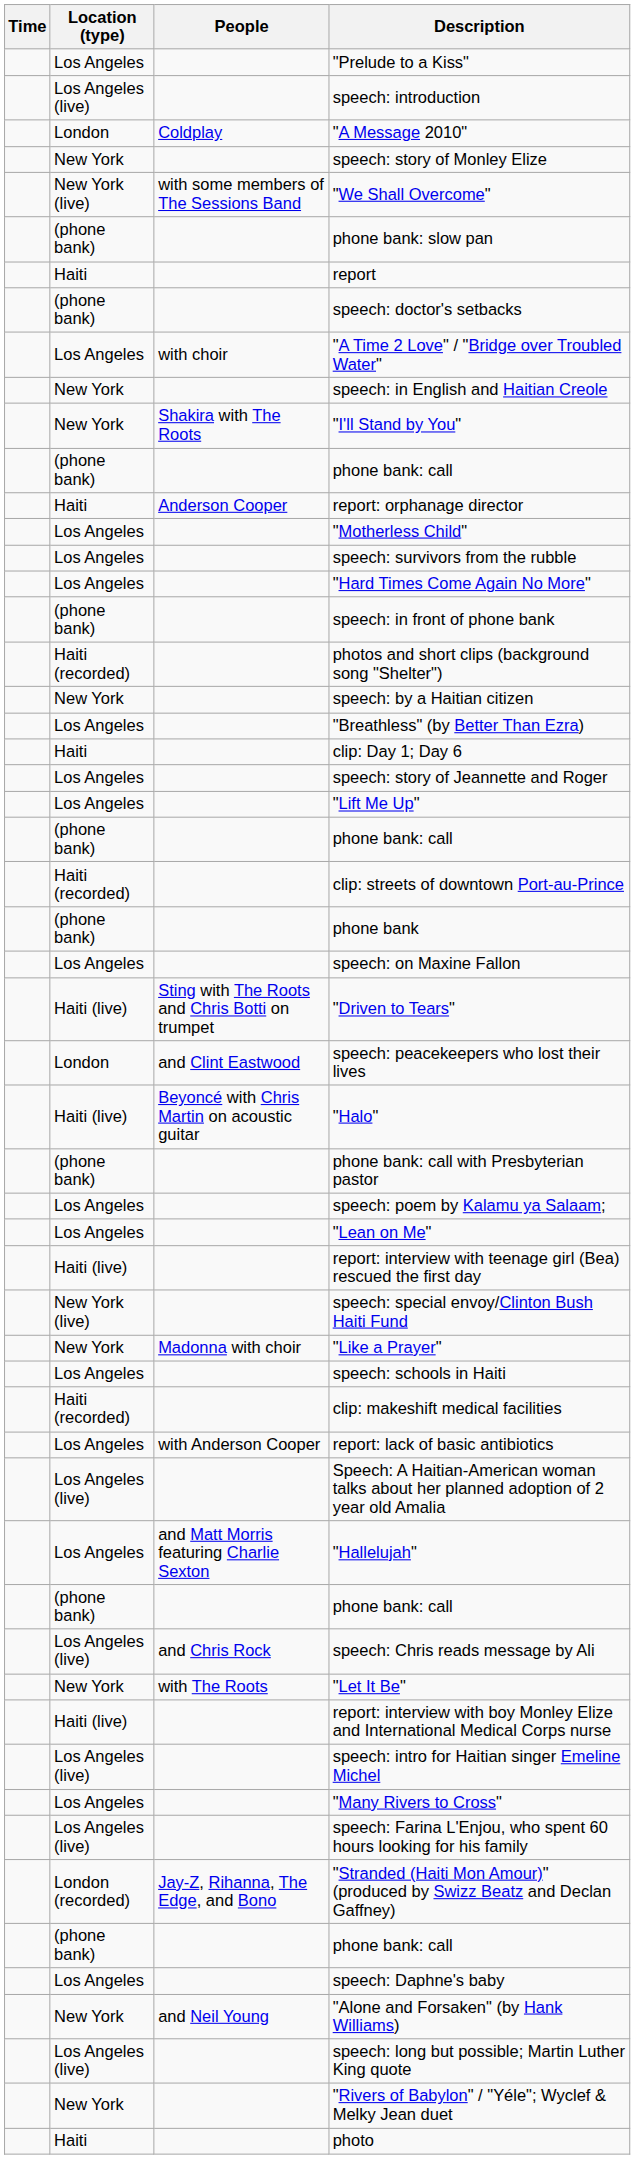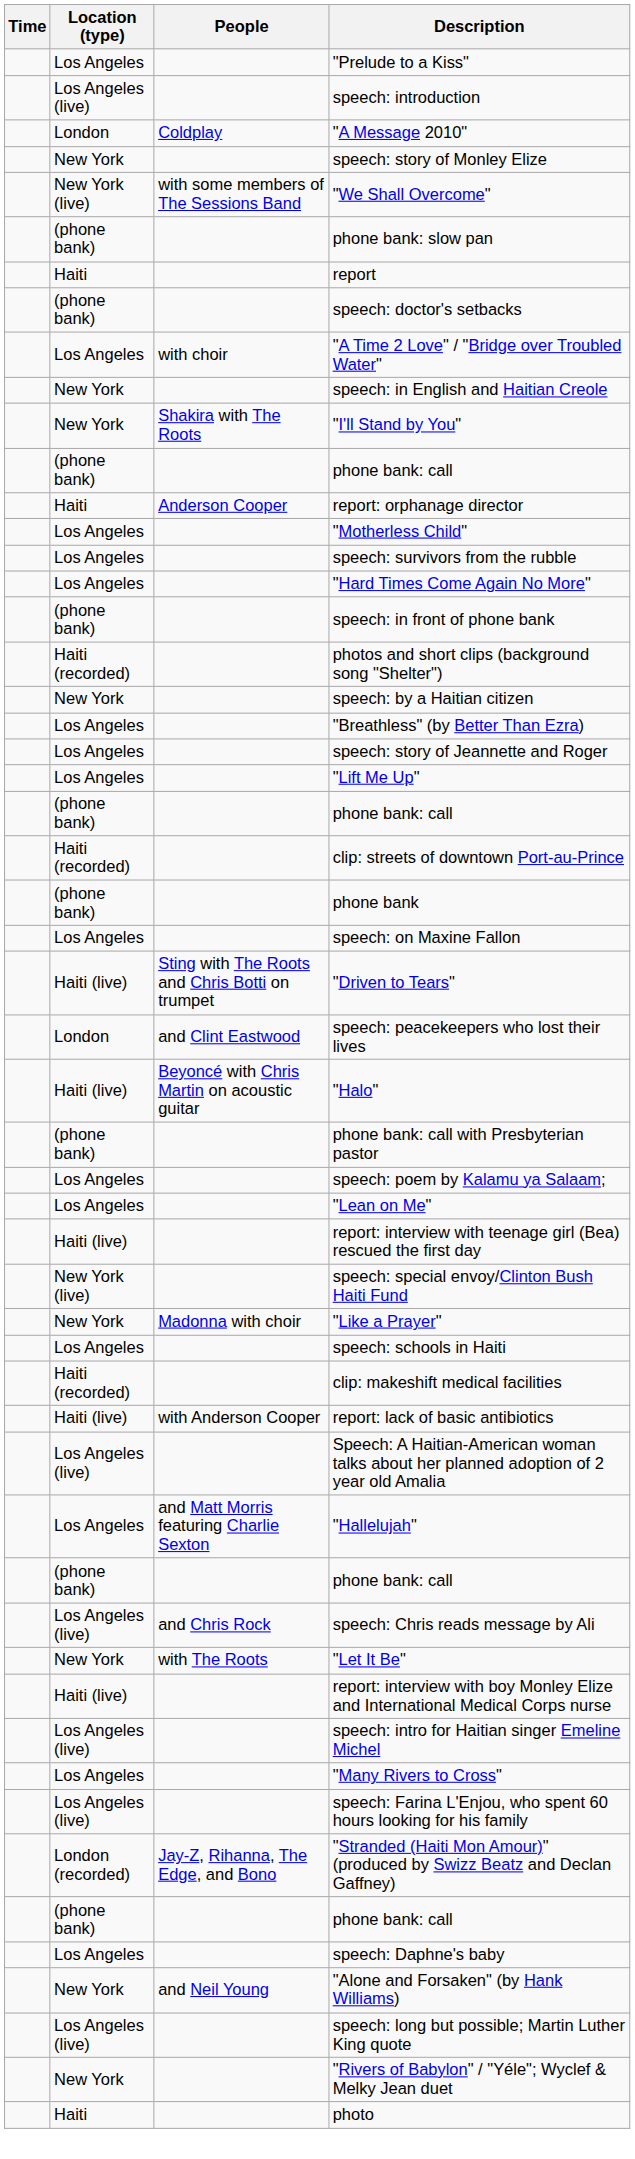- row: Haiti | clip: Day 1; Day 6
report: lack of basic antibiotics | Location (type): Los Angeles -> Haiti (live)
